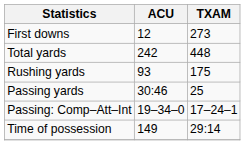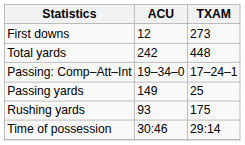rows swapped: Rushing yards <-> Passing: Comp–Att–Int
Passing yards | ACU: 30:46 -> 149
Time of possession | ACU: 149 -> 30:46
